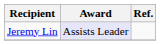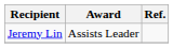Jeremy Lin | Award: lavender background -> no background
